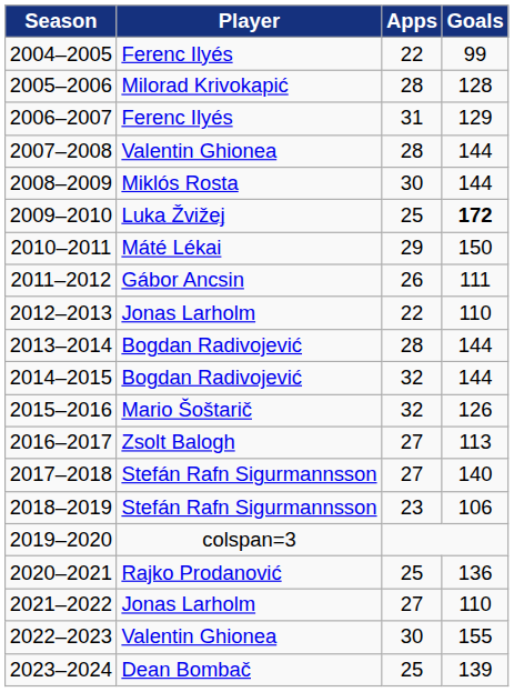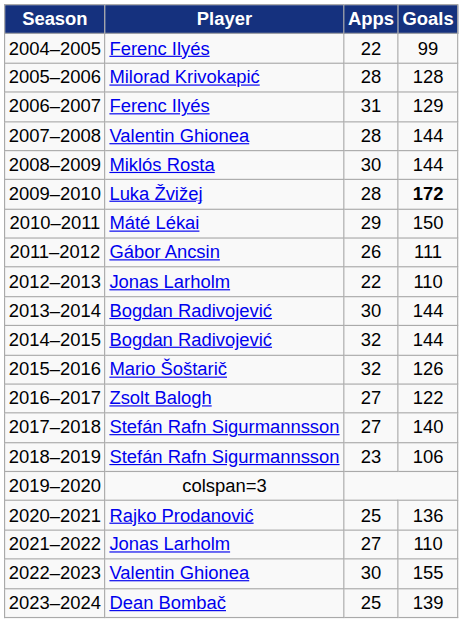2009–2010 | Apps: 25 -> 28
2013–2014 | Apps: 28 -> 30
2016–2017 | Goals: 113 -> 122
